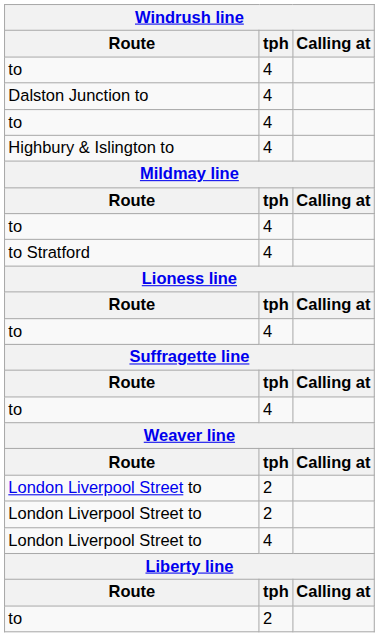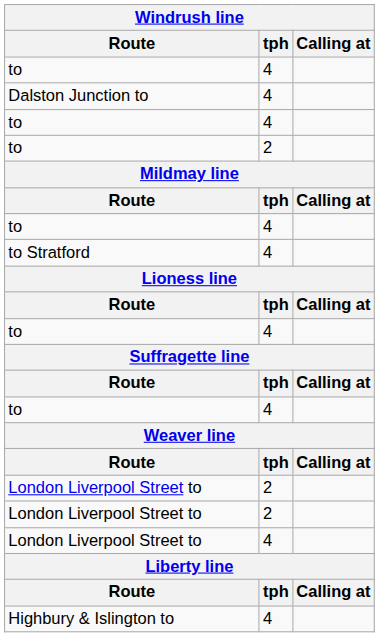rows swapped: Highbury & Islington to <-> to / 2
